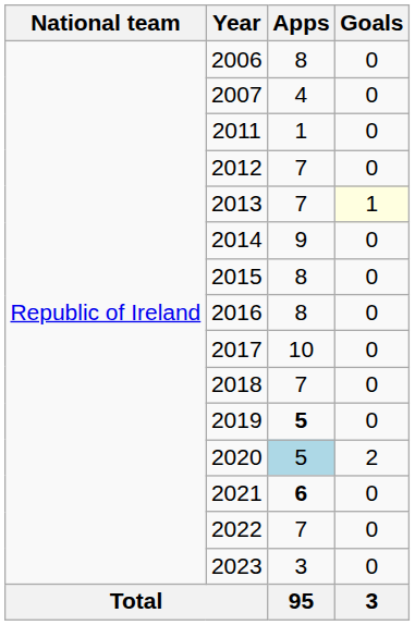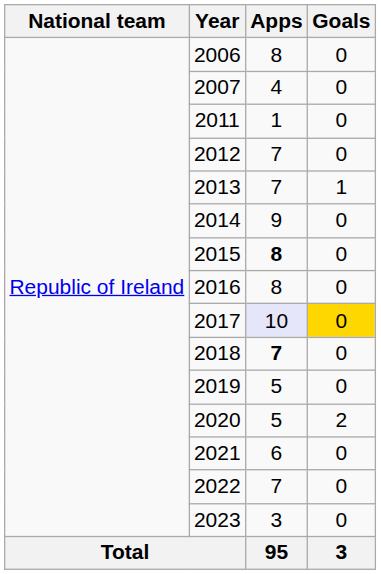2013 | Goals: lightyellow background -> no background
2015 | Apps: normal -> bold
2017 | Apps: no background -> lavender background
2017 | Goals: no background -> gold background
2018 | Apps: normal -> bold
2019 | Apps: bold -> normal
2020 | Apps: lightblue background -> no background
2021 | Apps: bold -> normal
